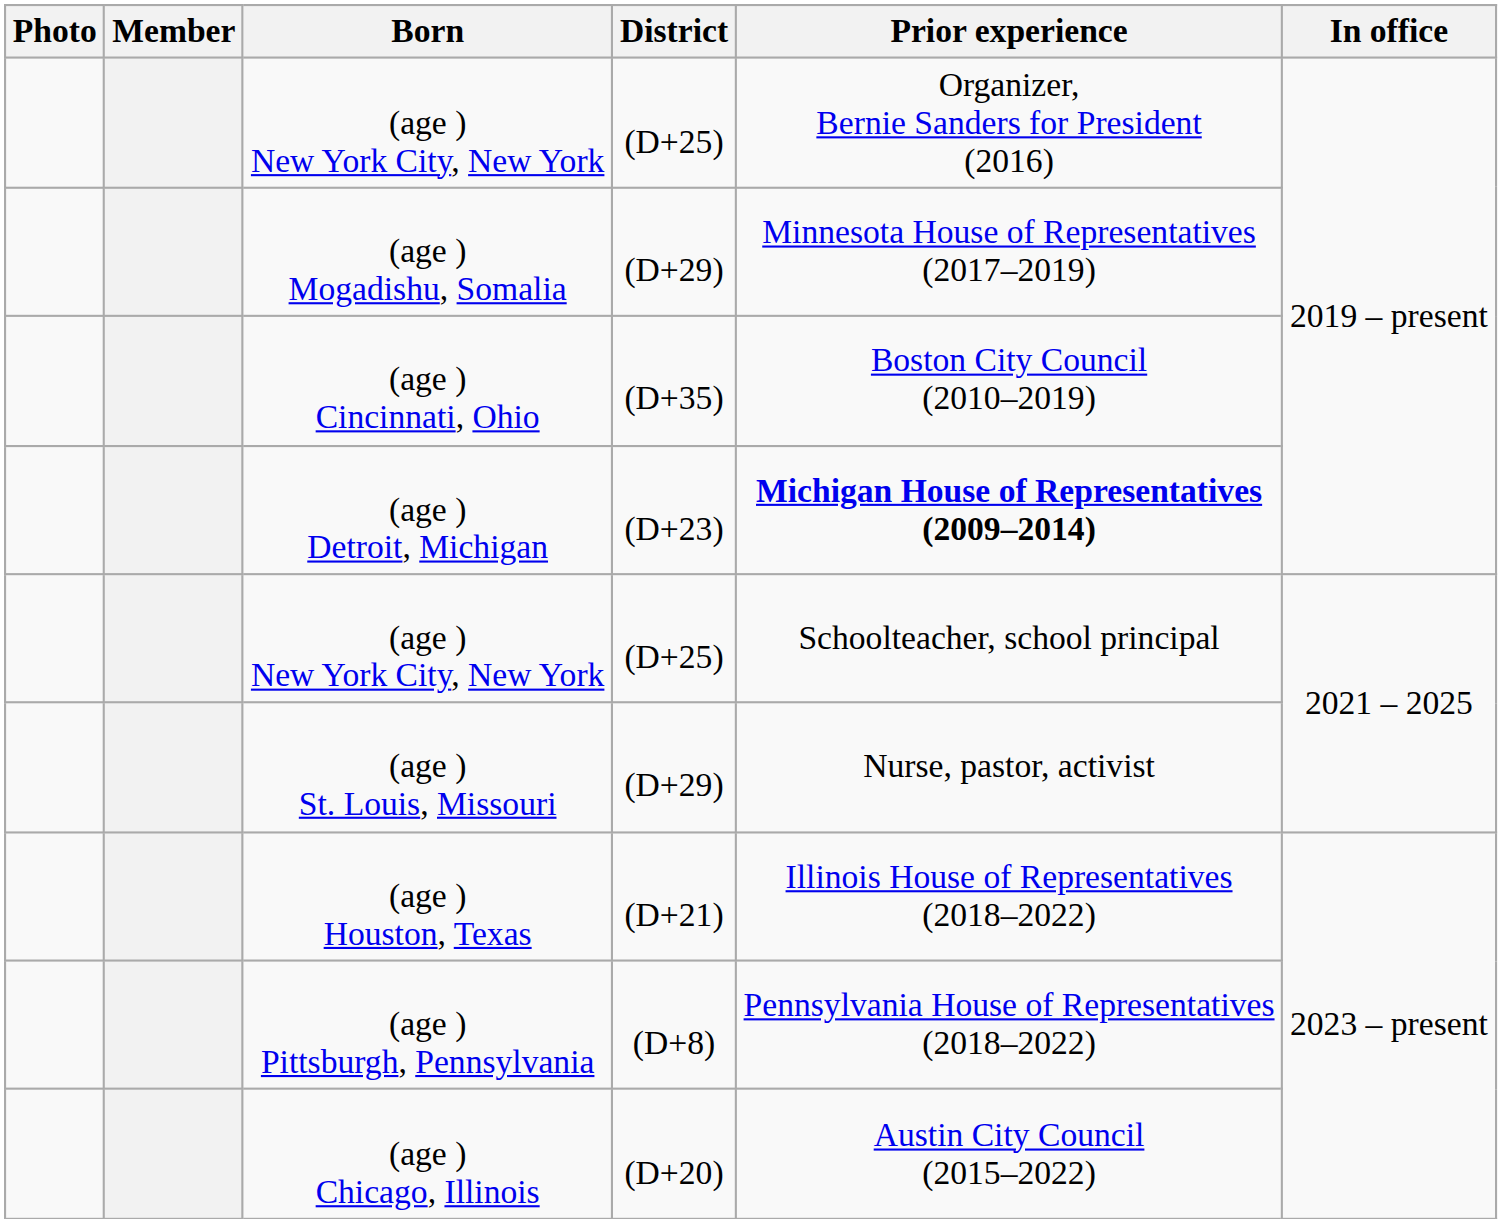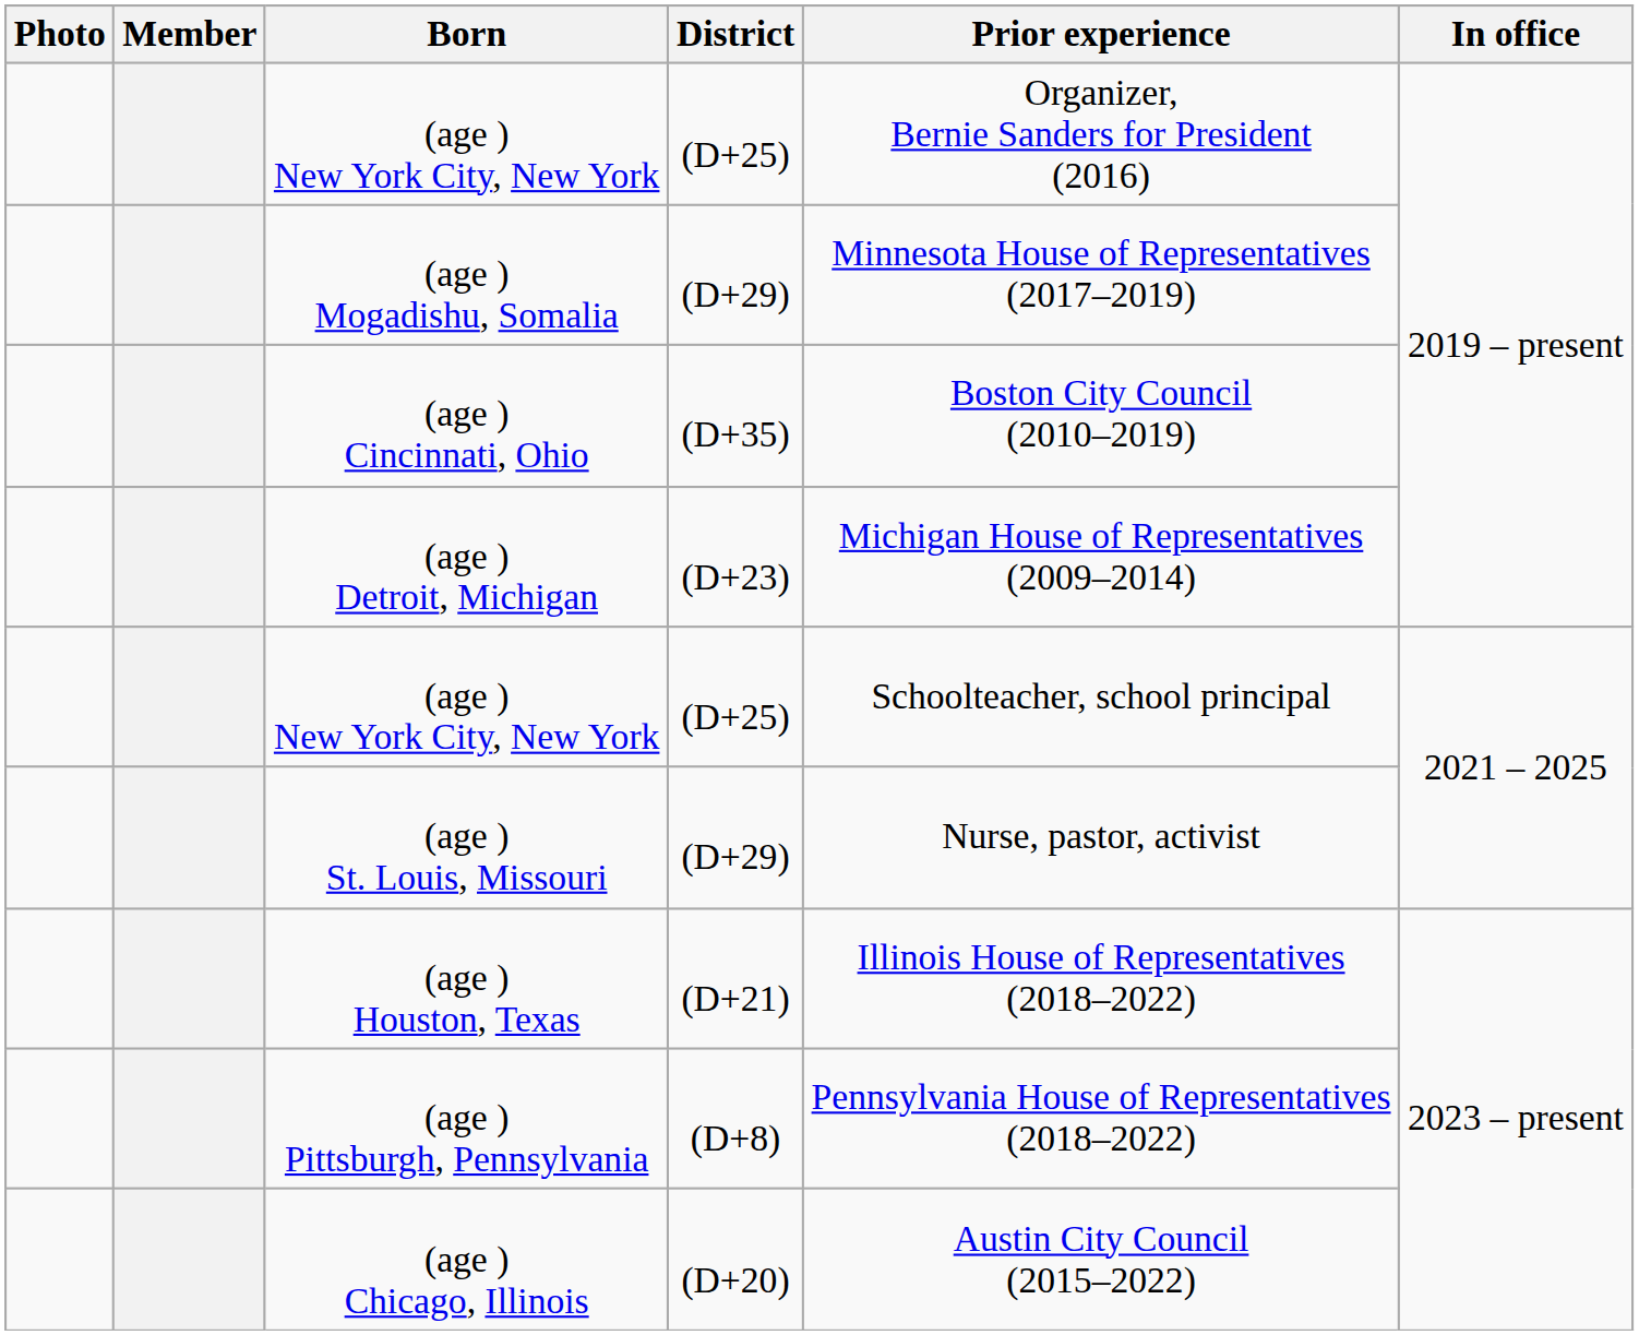(age ) Detroit, Michigan | Prior experience: bold -> normal
